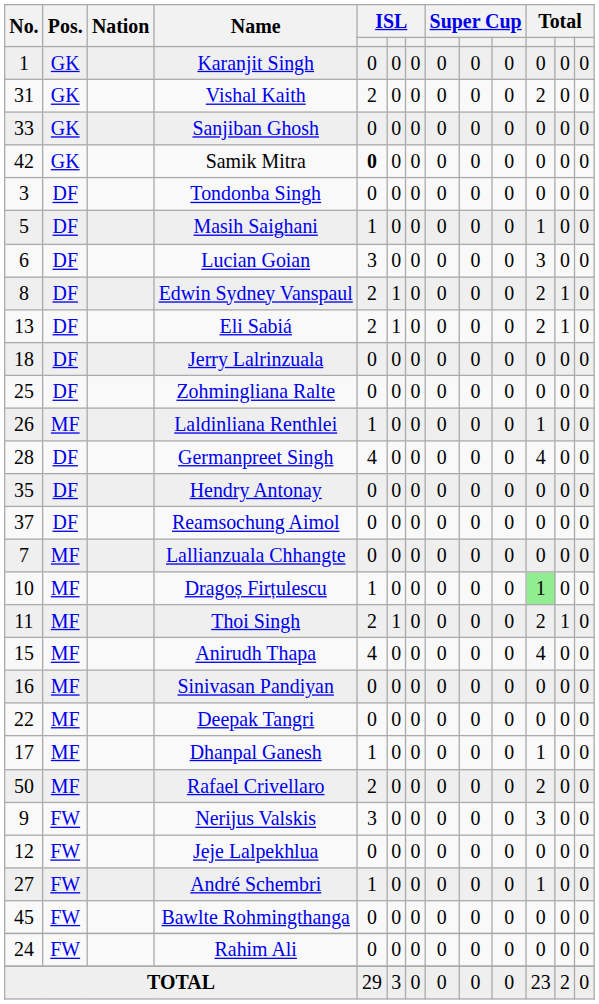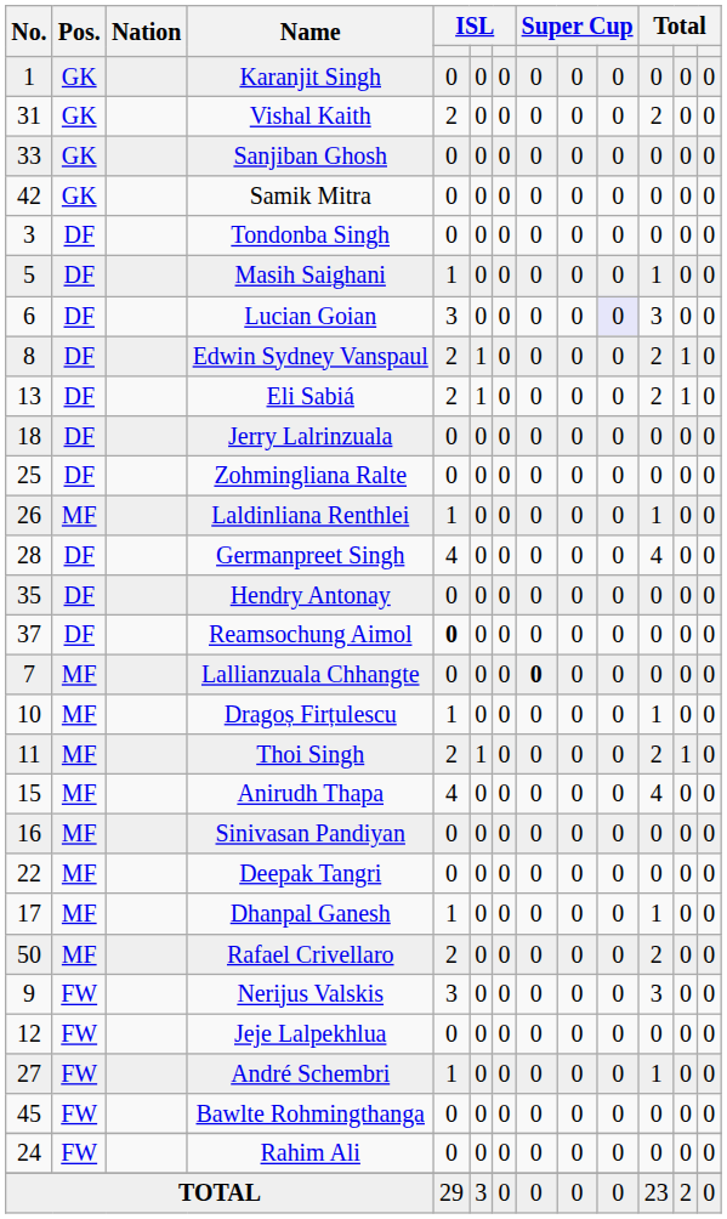Samik Mitra | column 5: bold -> normal
Lucian Goian | column 10: no background -> lavender background
Reamsochung Aimol | column 5: normal -> bold
Lallianzuala Chhangte | column 8: normal -> bold
Dragoș Firțulescu | column 11: lightgreen background -> no background
